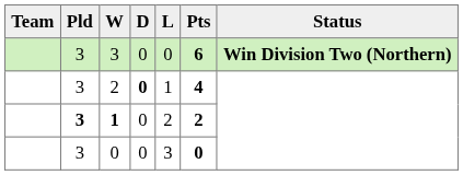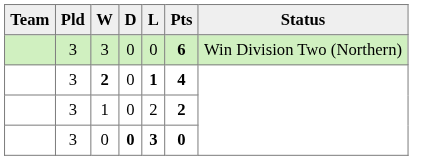row 2 | Status: bold -> normal
row 3 | W: normal -> bold
row 3 | D: bold -> normal
row 3 | L: normal -> bold
row 4 | Pld: bold -> normal
row 4 | W: bold -> normal
row 5 | D: normal -> bold
row 5 | L: normal -> bold
